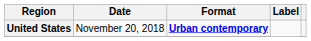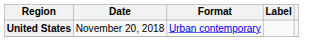United States | Format: bold -> normal
